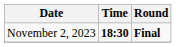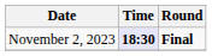November 2, 2023 | Time: no background -> lavender background
